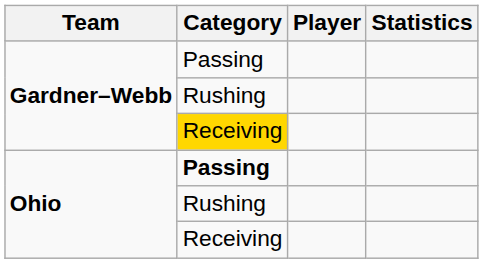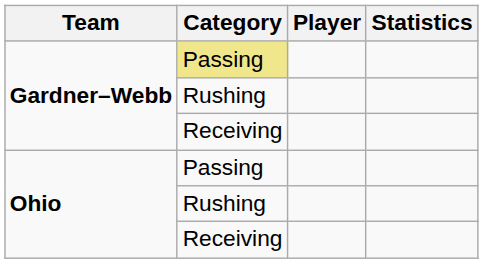Gardner–Webb / Passing | Category: no background -> khaki background
Gardner–Webb / Receiving | Category: gold background -> no background
Ohio / Passing | Category: bold -> normal
